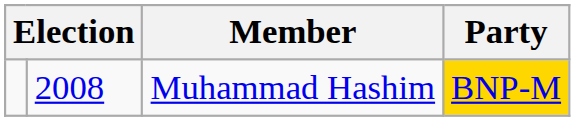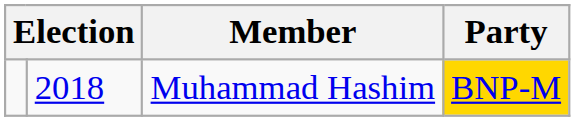Muhammad Hashim | column 2: 2008 -> 2018
